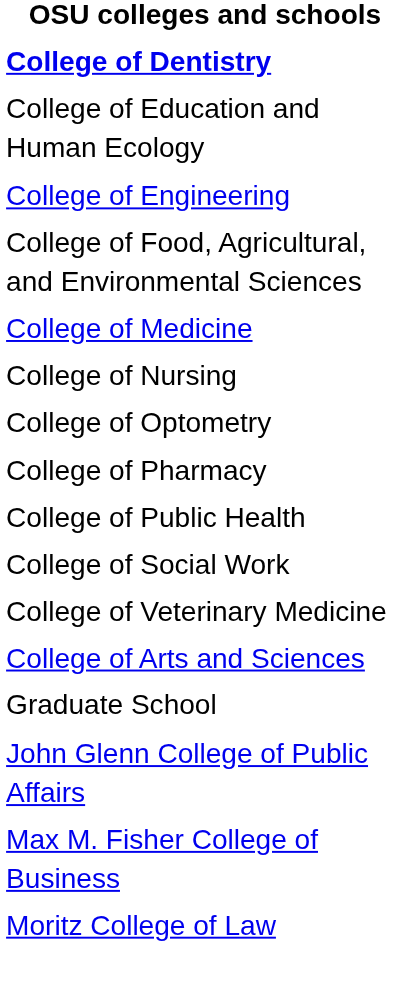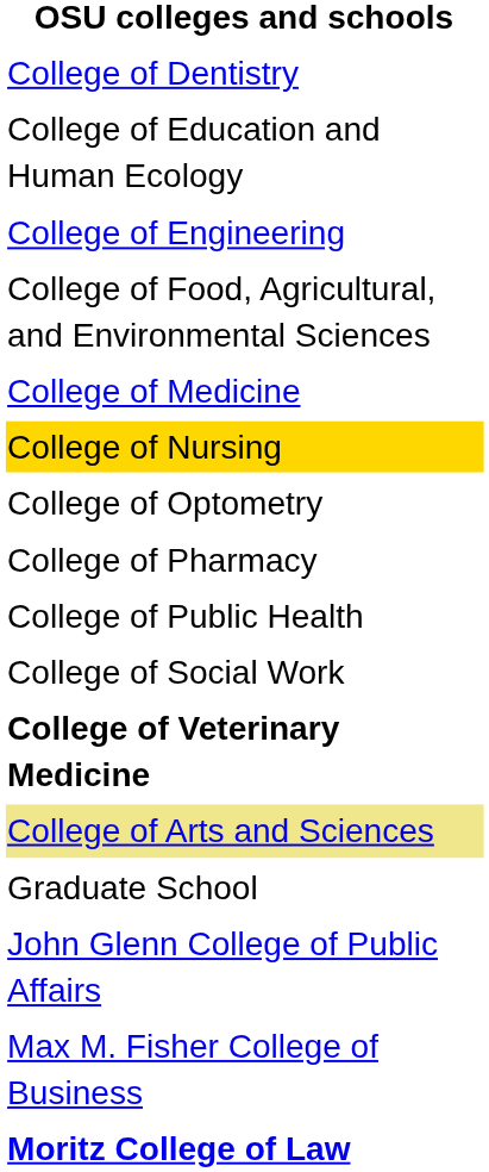College of Dentistry | column 1: bold -> normal
College of Nursing | column 1: no background -> gold background
College of Veterinary Medicine | column 1: normal -> bold
College of Arts and Sciences | column 1: no background -> khaki background
Moritz College of Law | column 1: normal -> bold
